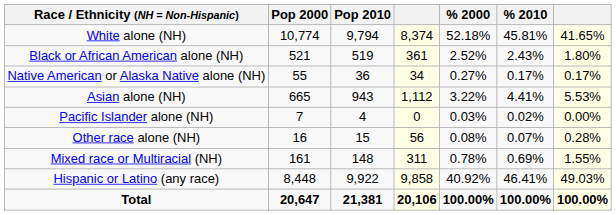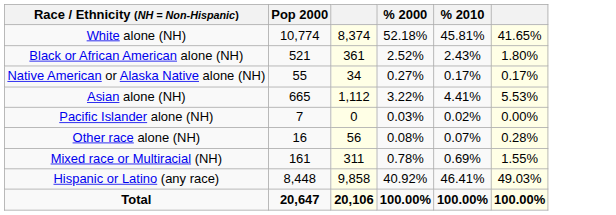- column: Pop 2010 | 9,794 | 519 | 36 | 943 | 4 | 15 | 148 | 9,922 | 21,381
